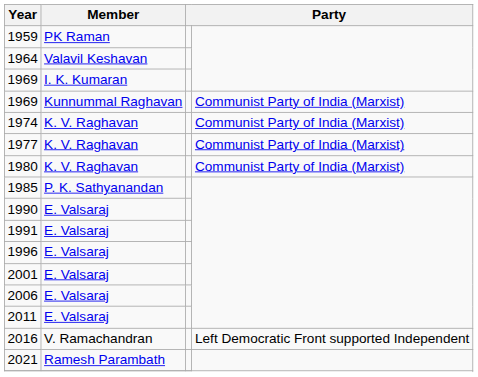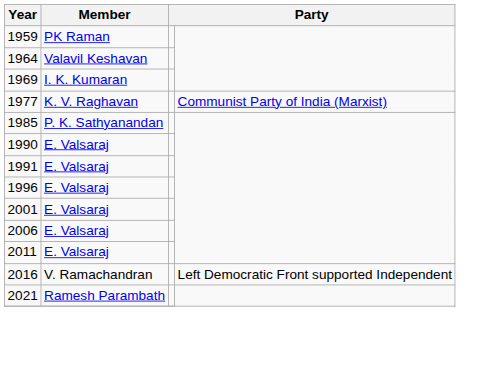- row: 1969 | Kunnummal Raghavan | Communist Party of India (Marxist)
- row: 1974 | K. V. Raghavan | Communist Party of India (Marxist)
- row: 1980 | K. V. Raghavan | Communist Party of India (Marxist)
